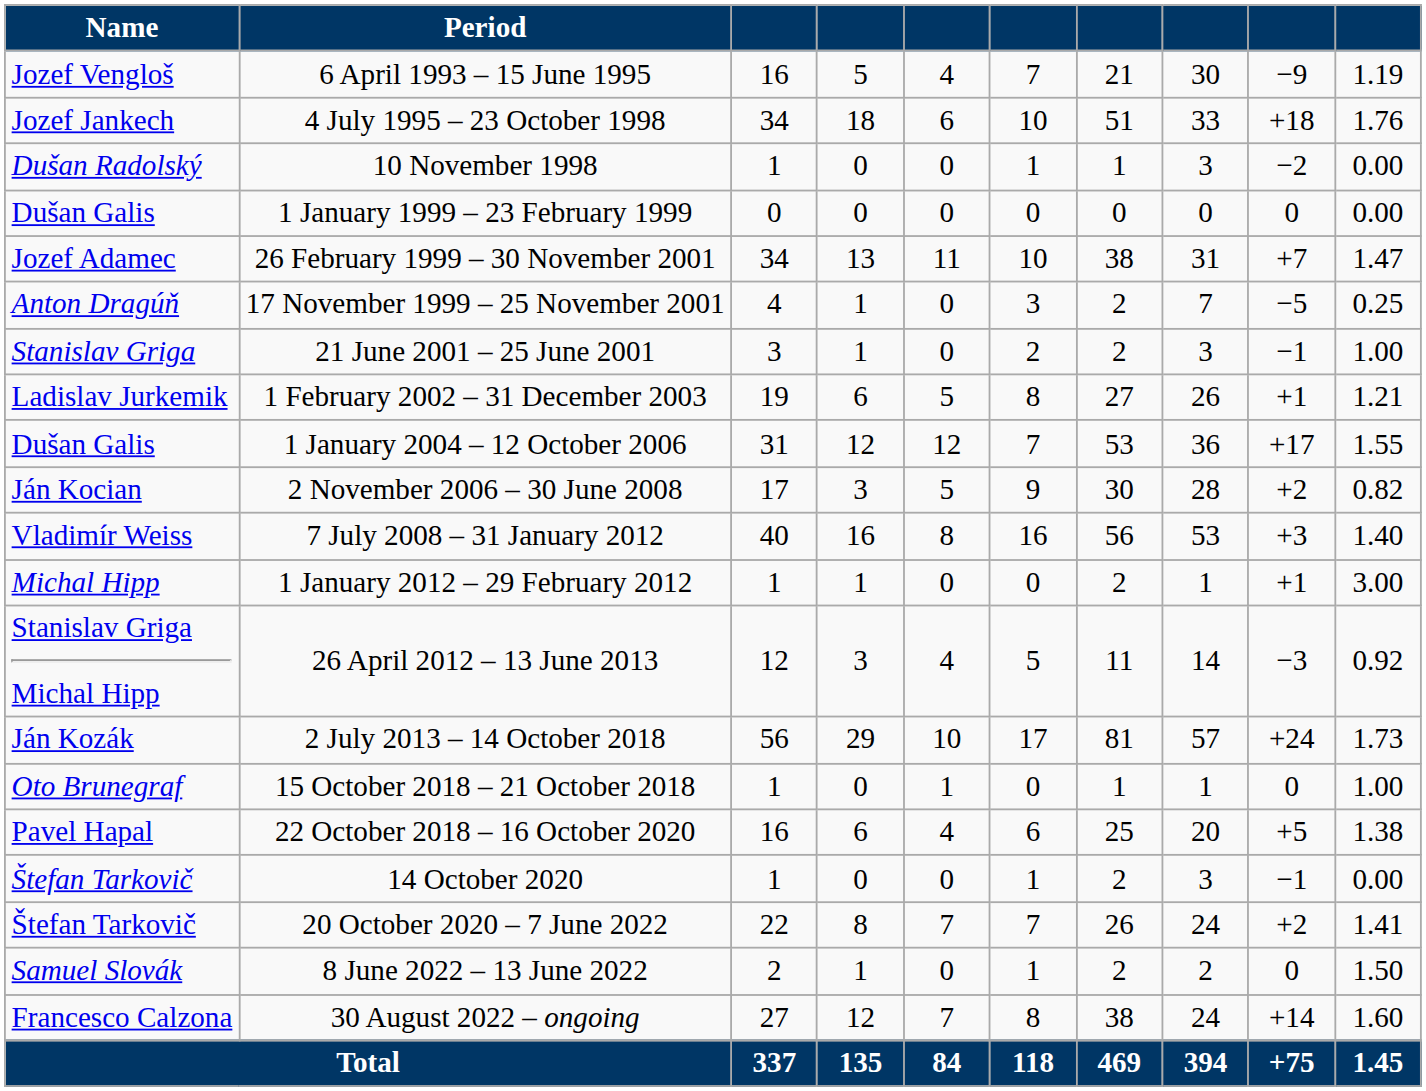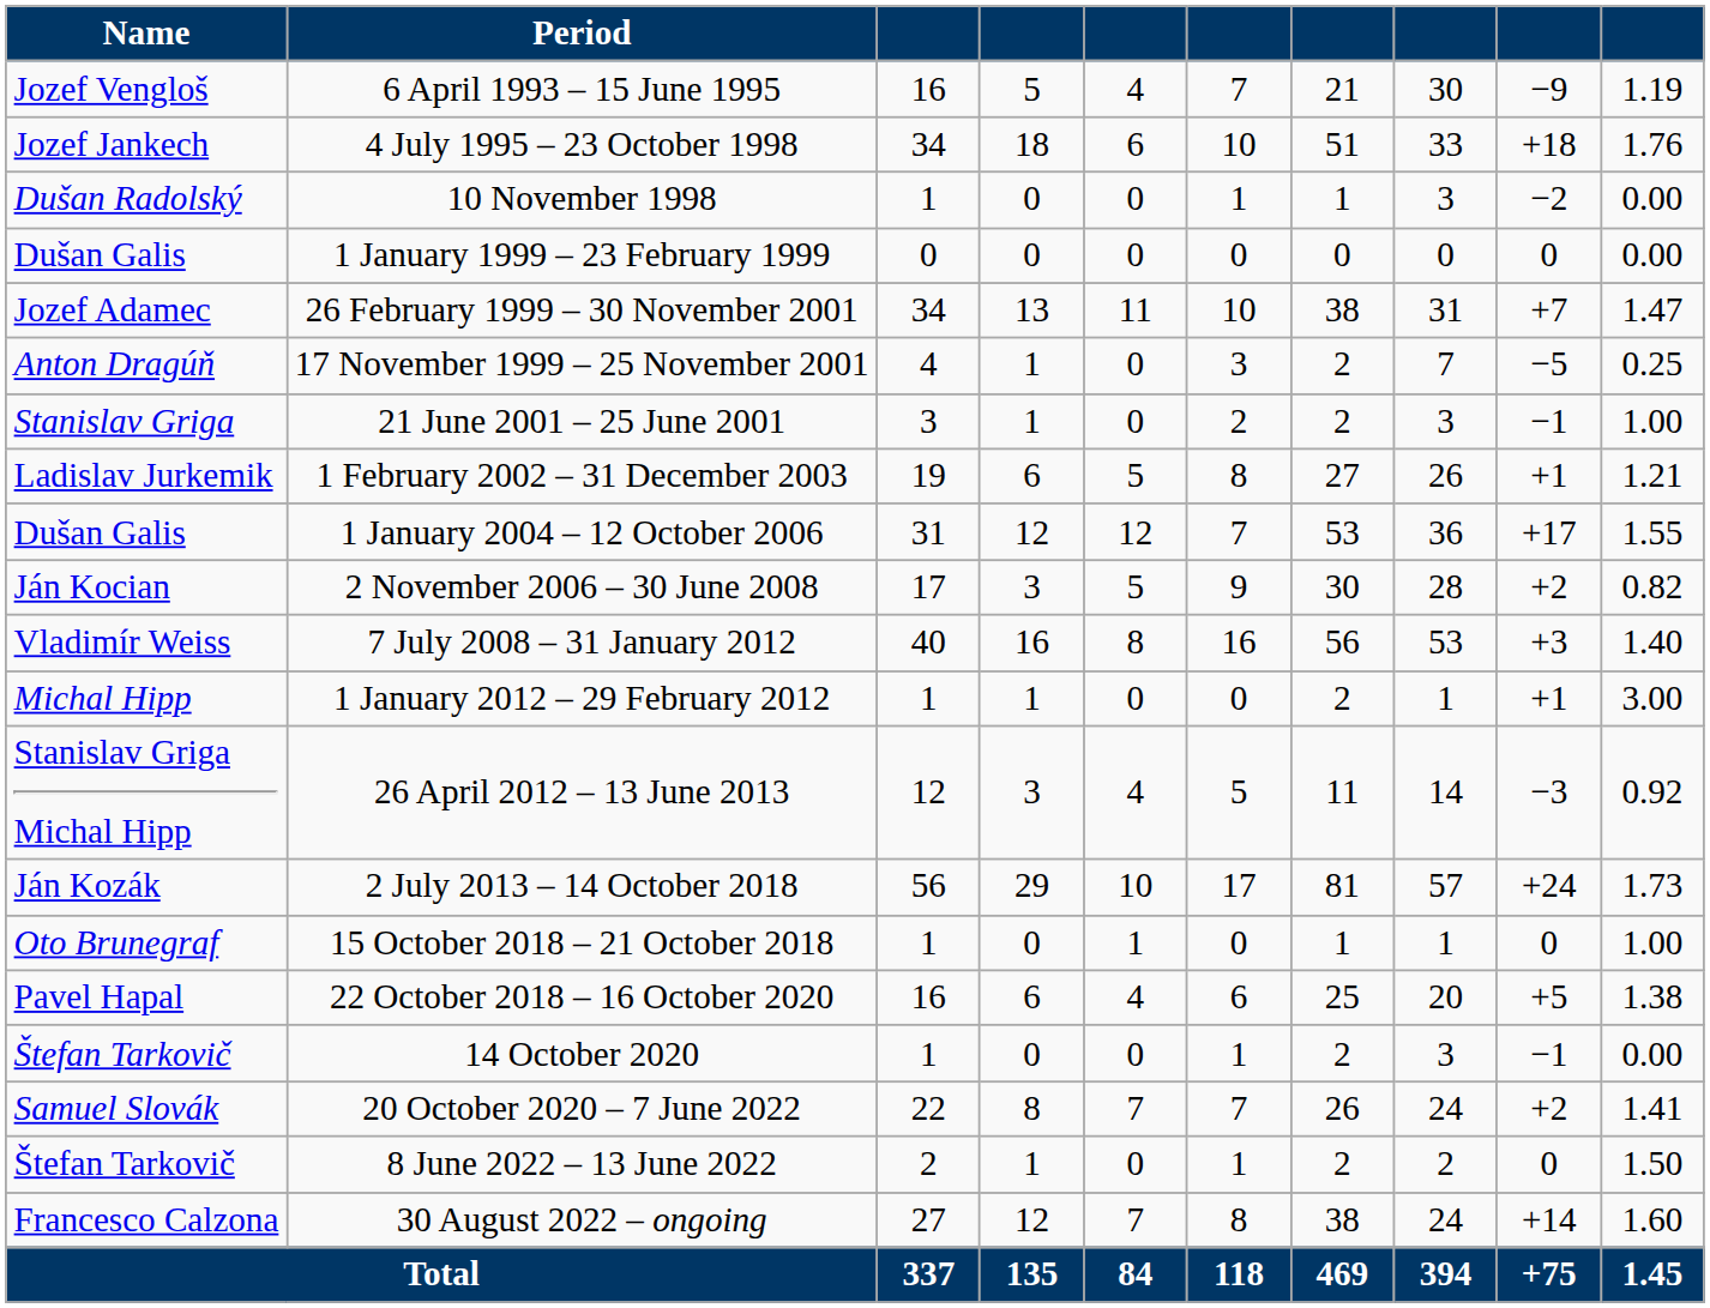20 October 2020 – 7 June 2022 | Name: Štefan Tarkovič -> Samuel Slovák
8 June 2022 – 13 June 2022 | Name: Samuel Slovák -> Štefan Tarkovič
